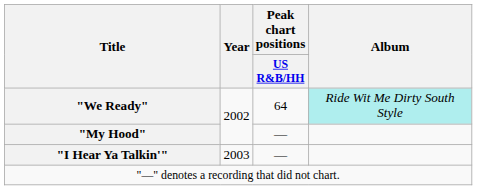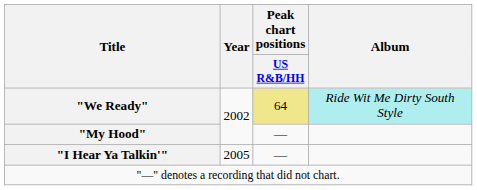"We Ready" | Peak chart positions / US R&B/HH: no background -> khaki background
"I Hear Ya Talkin'" | Year: 2003 -> 2005
